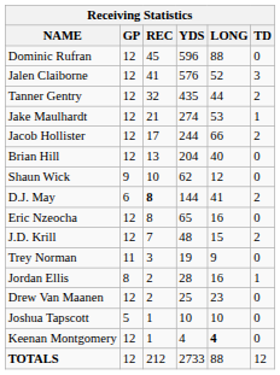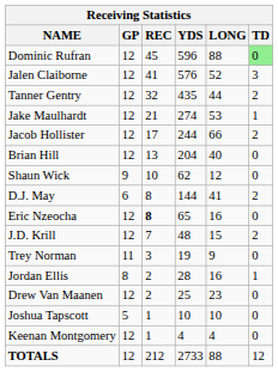Dominic Rufran | TD: no background -> lightgreen background
D.J. May | REC: bold -> normal
Eric Nzeocha | REC: normal -> bold
Keenan Montgomery | LONG: bold -> normal
